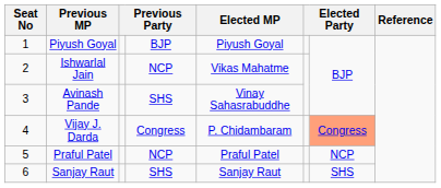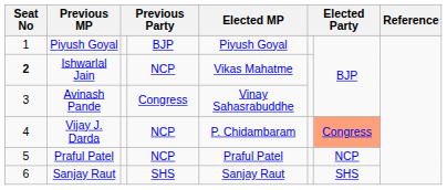Ishwarlal Jain | Seat No: normal -> bold
Avinash Pande | column 4: SHS -> Congress
Vijay J. Darda | column 4: Congress -> NCP
